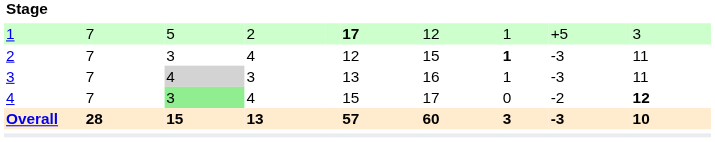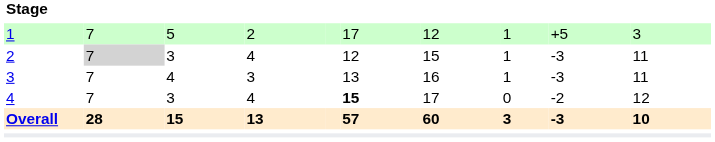row 2 | column 5: bold -> normal
row 3 | column 2: no background -> lightgrey background
row 3 | column 7: bold -> normal
row 4 | column 3: lightgrey background -> no background
row 5 | column 3: lightgreen background -> no background
row 5 | column 5: normal -> bold
row 5 | column 9: bold -> normal
